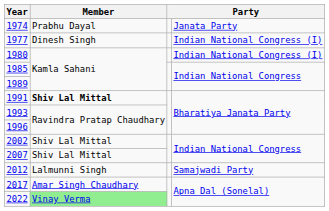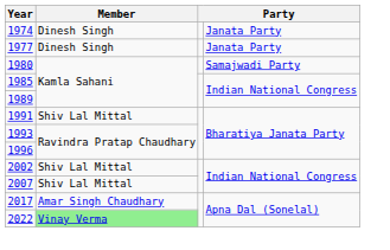1974 | Member: Prabhu Dayal -> Dinesh Singh
1977 | column 4: Indian National Congress (I) -> Janata Party
1980 | column 4: Indian National Congress (I) -> Samajwadi Party
1991 | Member: bold -> normal
- row: 2012 | Lalmunni Singh | Samajwadi Party
